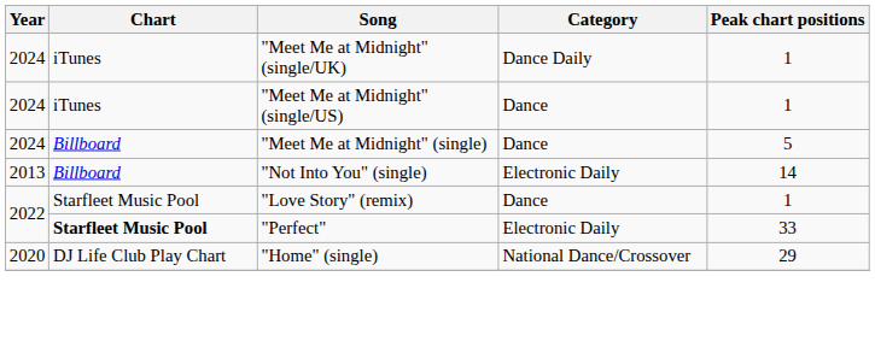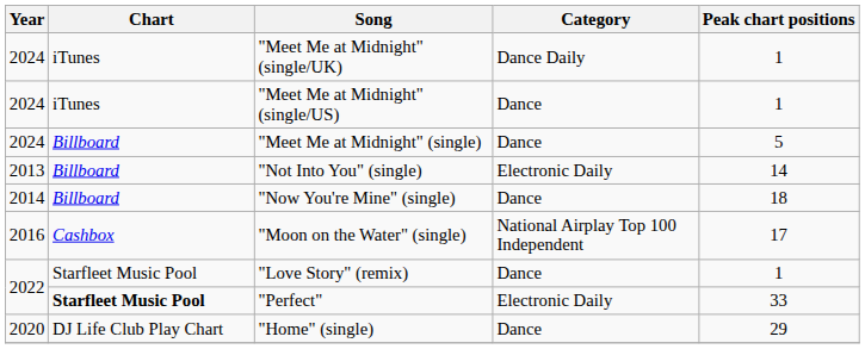+ row: 2014 | Billboard | "Now You're Mine" (single) | Dance | 18
+ row: 2016 | Cashbox | "Moon on the Water" (single) | National Airplay Top 100 Independent | 17
"Home" (single) | Category: National Dance/Crossover -> Dance
